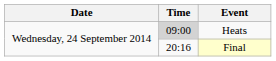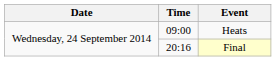Heats | Time: lightgrey background -> no background
